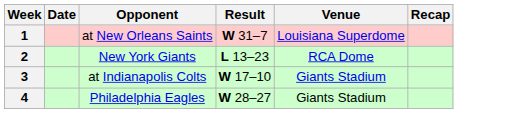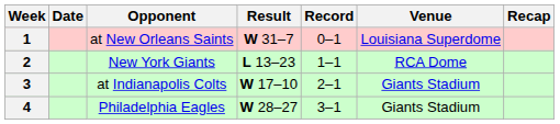+ column: Record | 0–1 | 1–1 | 2–1 | 3–1
